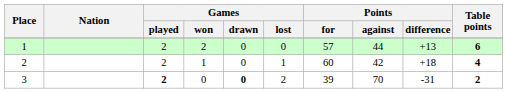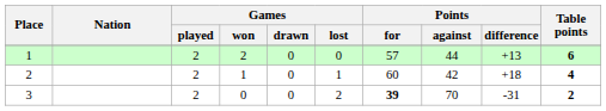3 | Games / played: bold -> normal
3 | Games / drawn: bold -> normal
3 | Points / for: normal -> bold
